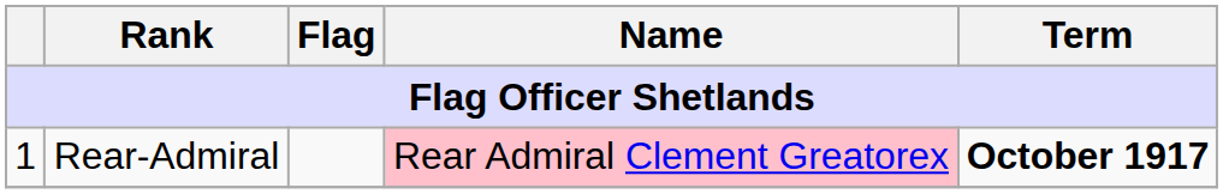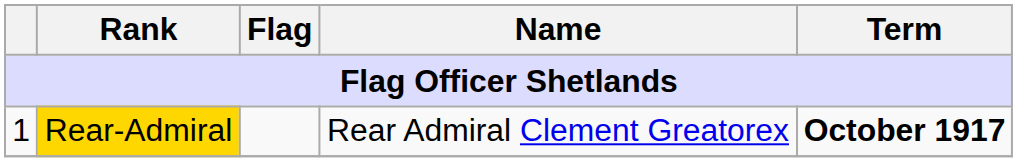1 | Rank: no background -> gold background
1 | Name: pink background -> no background
